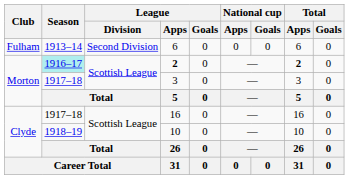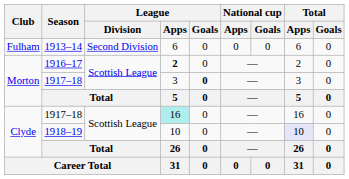row 4 | Season: paleturquoise background -> no background
row 4 | Total / Apps: bold -> normal
row 5 | League / Goals: normal -> bold
row 7 | League / Apps: no background -> paleturquoise background
row 8 | Total / Apps: no background -> lavender background
